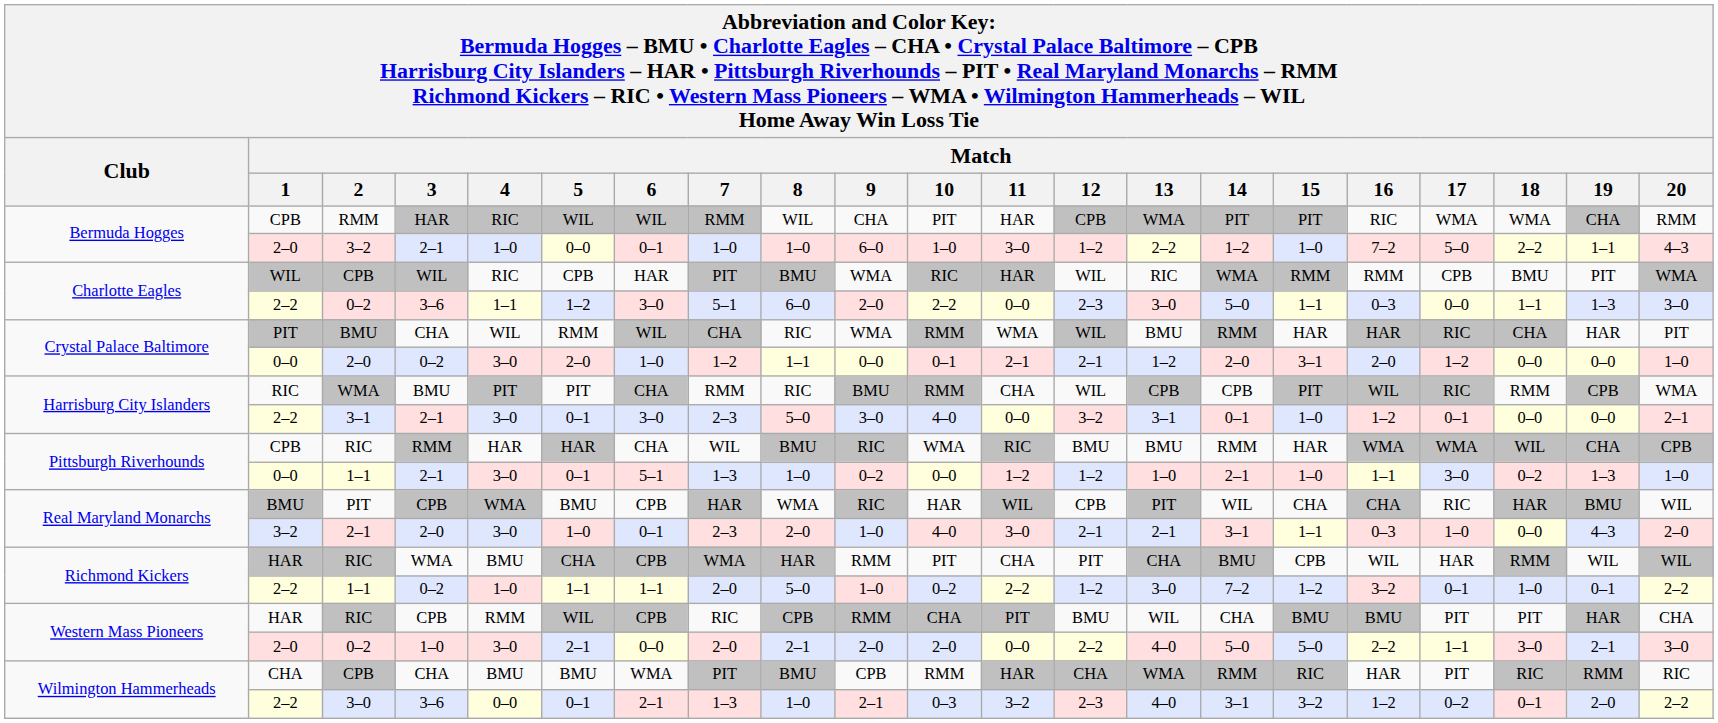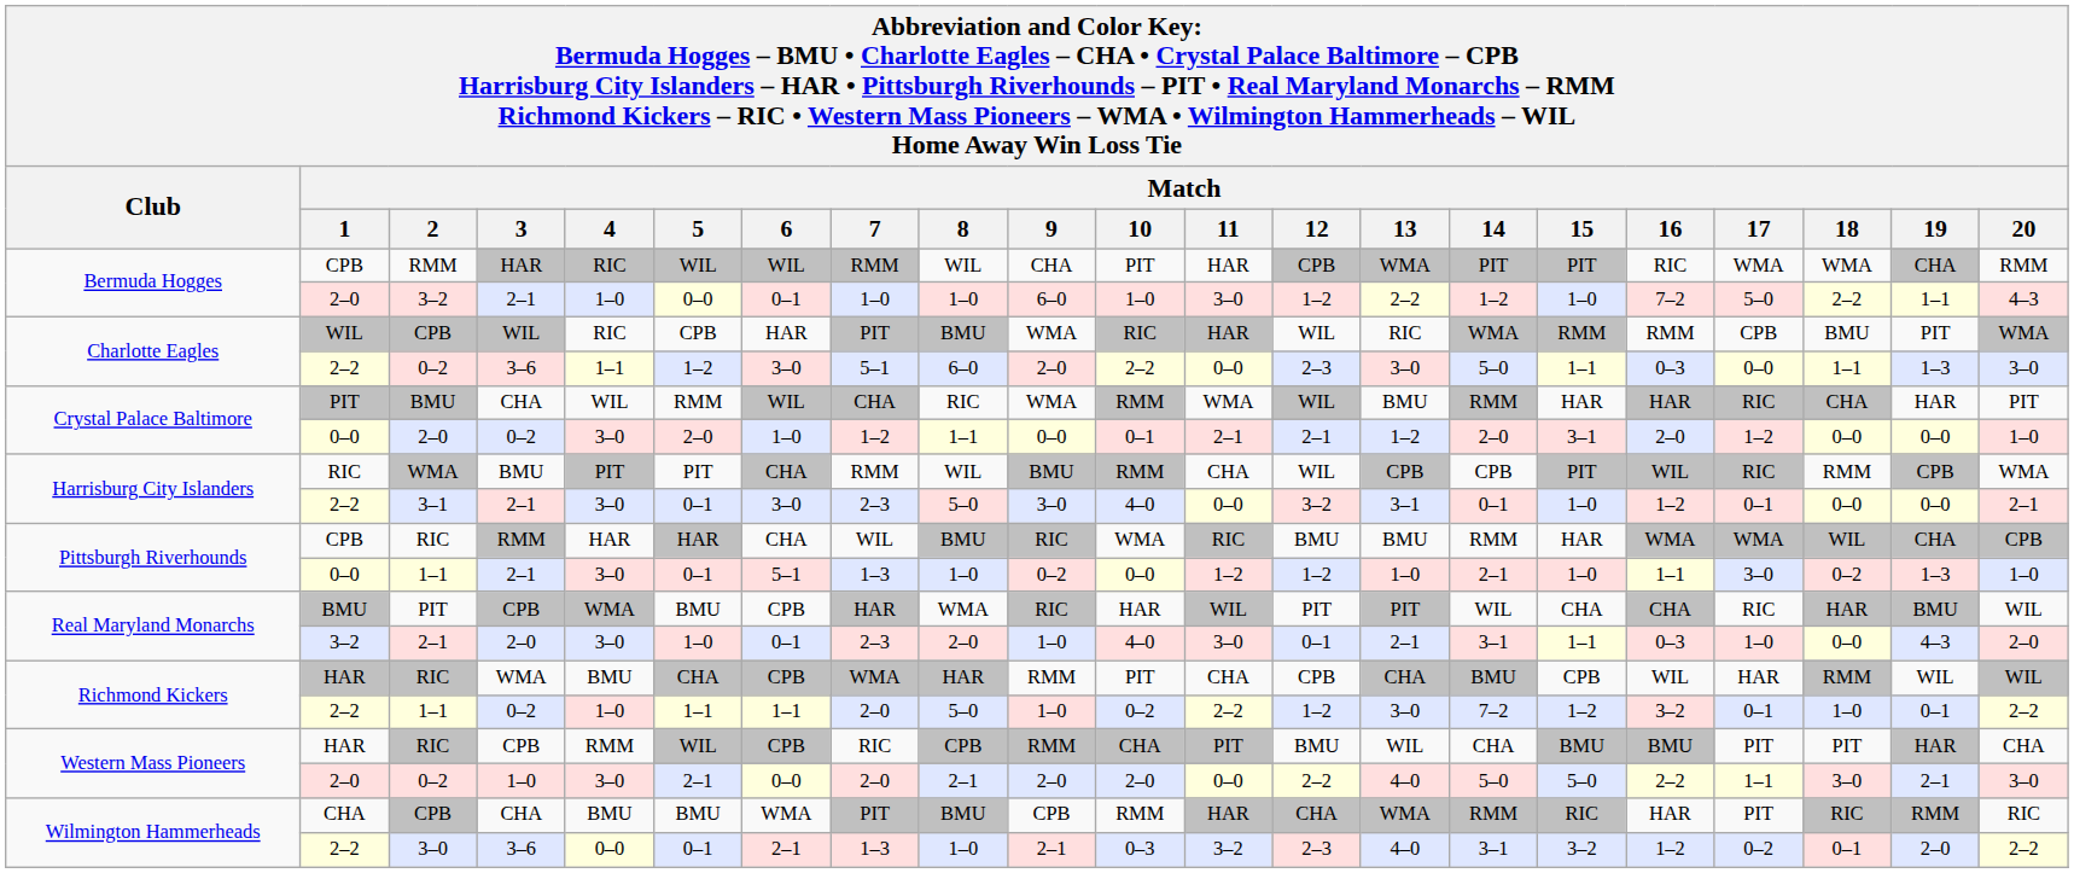row 10 | Match / 8: RIC -> WIL
row 14 | Match / 12: CPB -> PIT
row 15 | Match / 12: 2–1 -> 0–1
row 16 | Match / 12: PIT -> CPB
